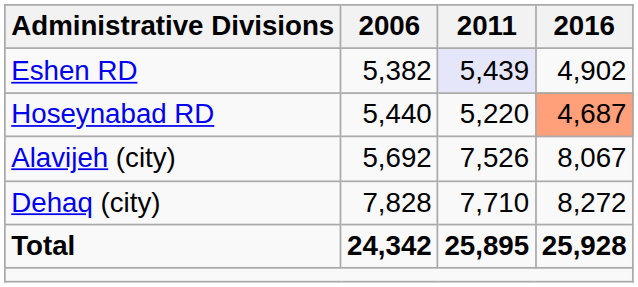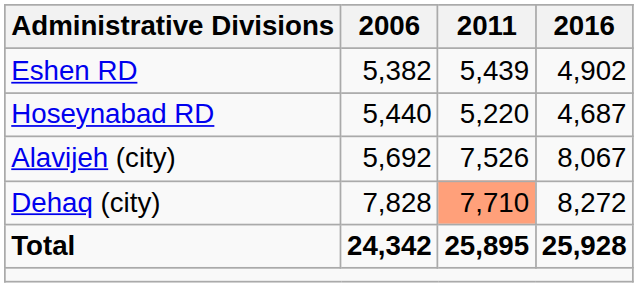Eshen RD | 2011: lavender background -> no background
Hoseynabad RD | 2016: lightsalmon background -> no background
Dehaq (city) | 2011: no background -> lightsalmon background
